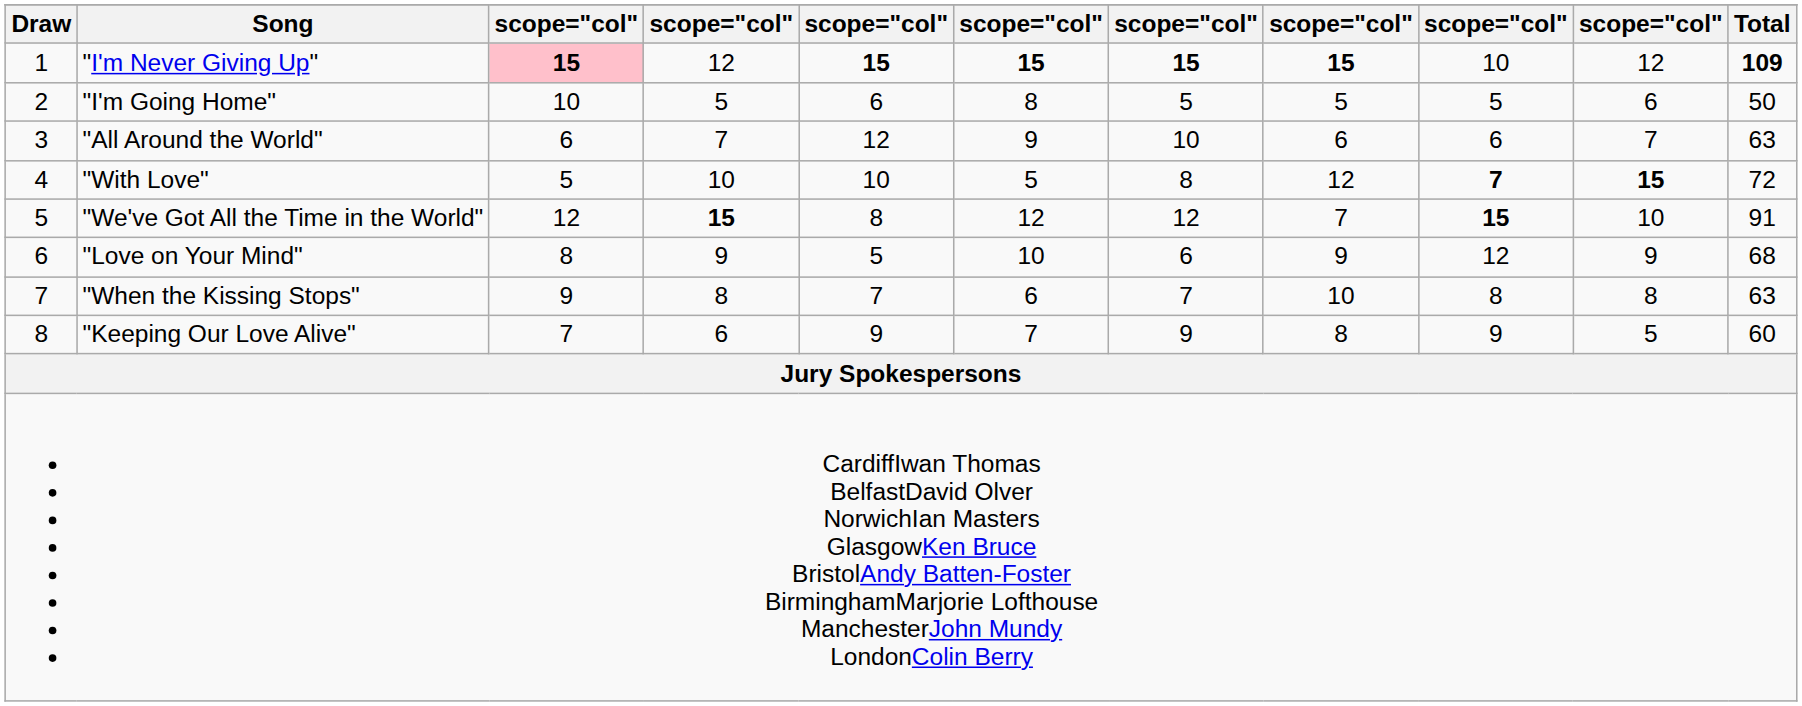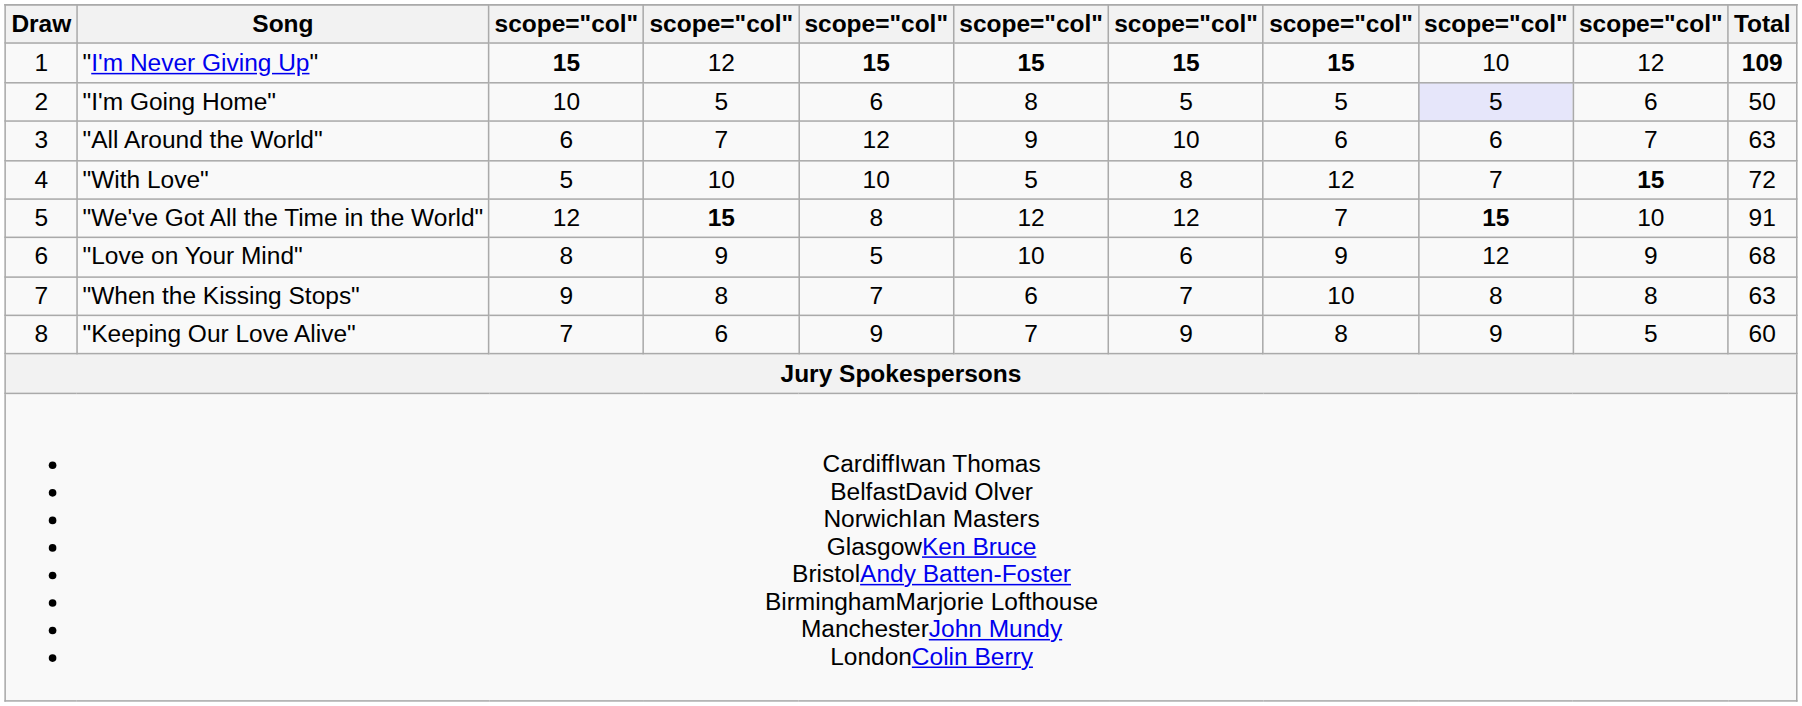"I'm Never Giving Up" | column 3: pink background -> no background
"I'm Going Home" | column 9: no background -> lavender background
"With Love" | column 9: bold -> normal
